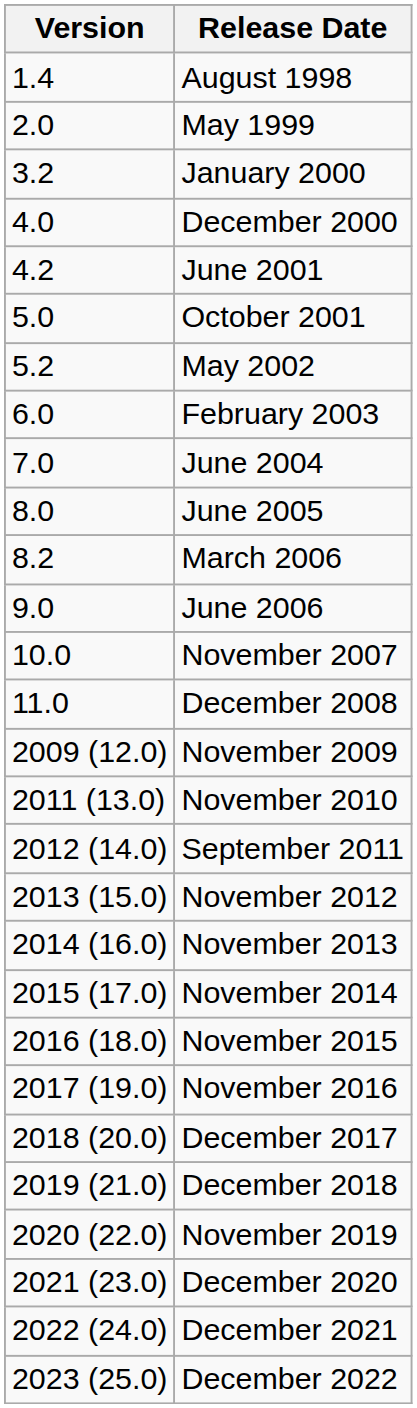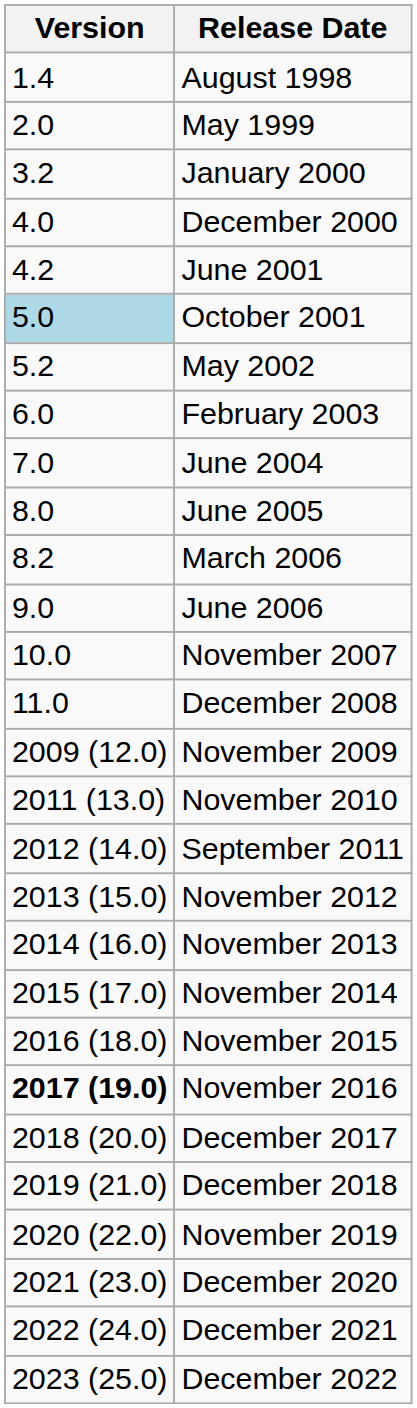October 2001 | Version: no background -> lightblue background
November 2016 | Version: normal -> bold
